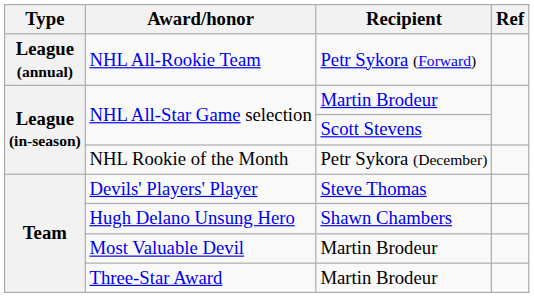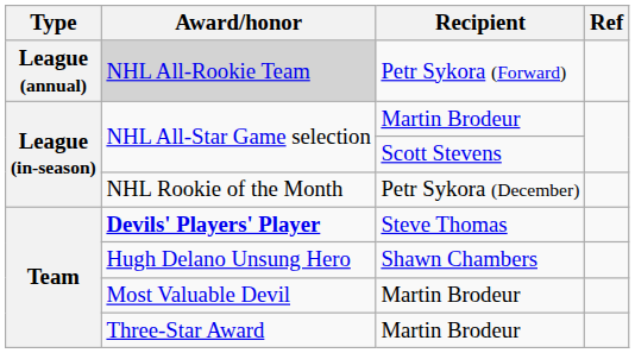NHL All-Rookie Team | Award/honor: no background -> lightgrey background
Devils' Players' Player | Award/honor: normal -> bold
